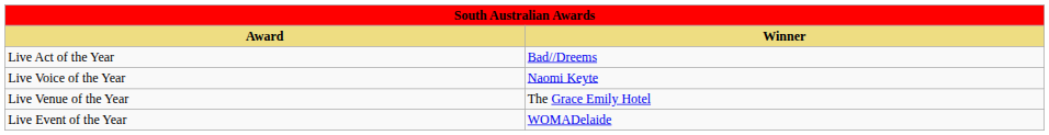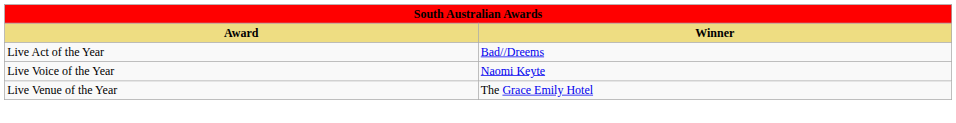- row: Live Event of the Year | WOMADelaide
